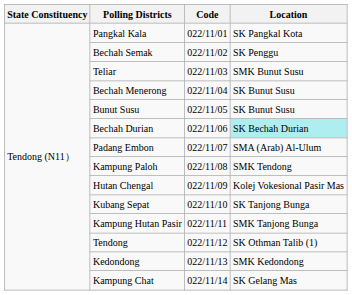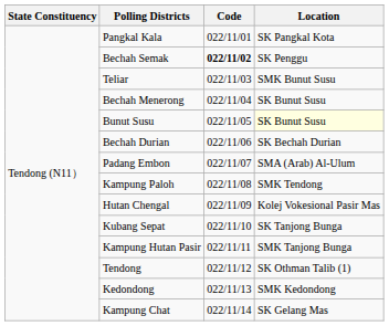Bechah Semak | Code: normal -> bold
Bunut Susu | Location: no background -> lightyellow background
Bechah Durian | Location: paleturquoise background -> no background
